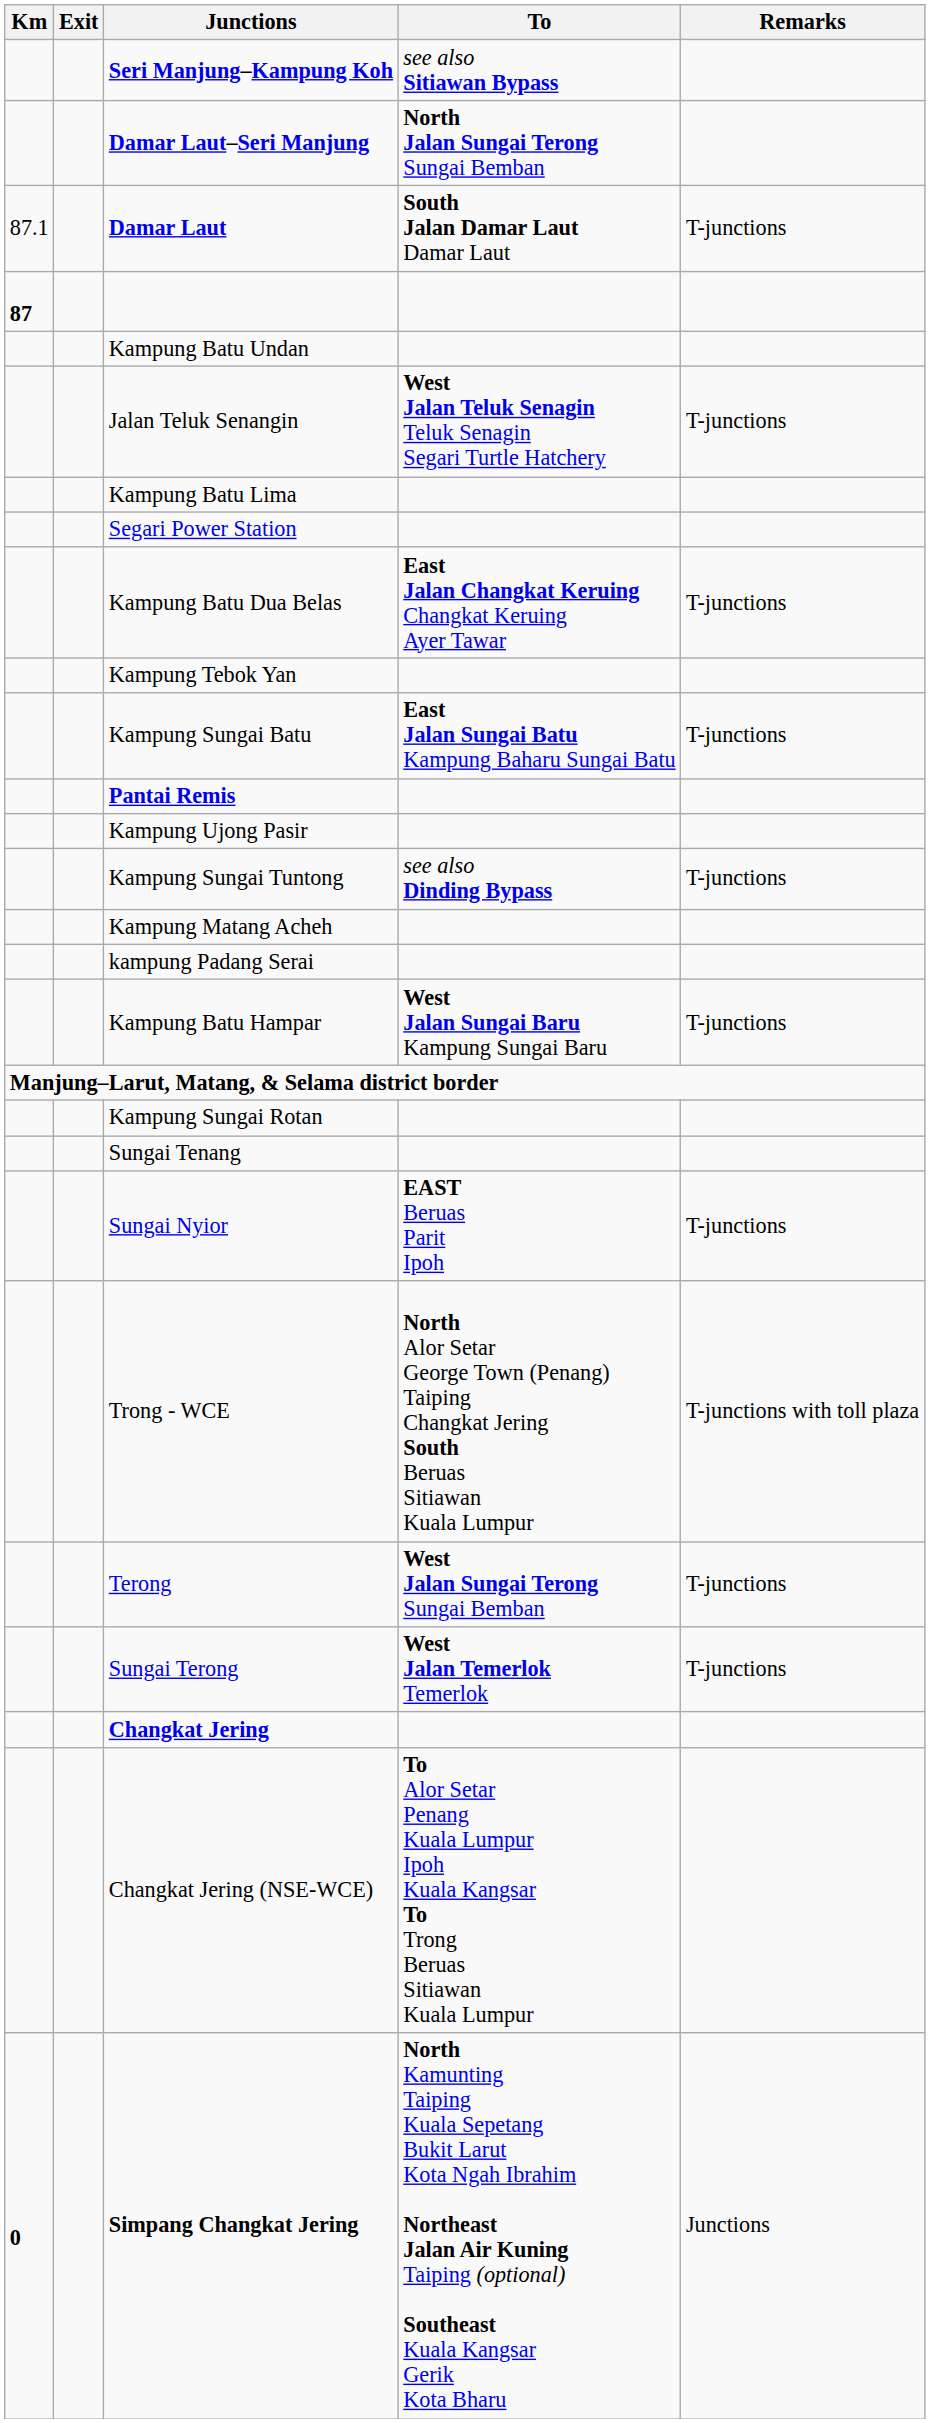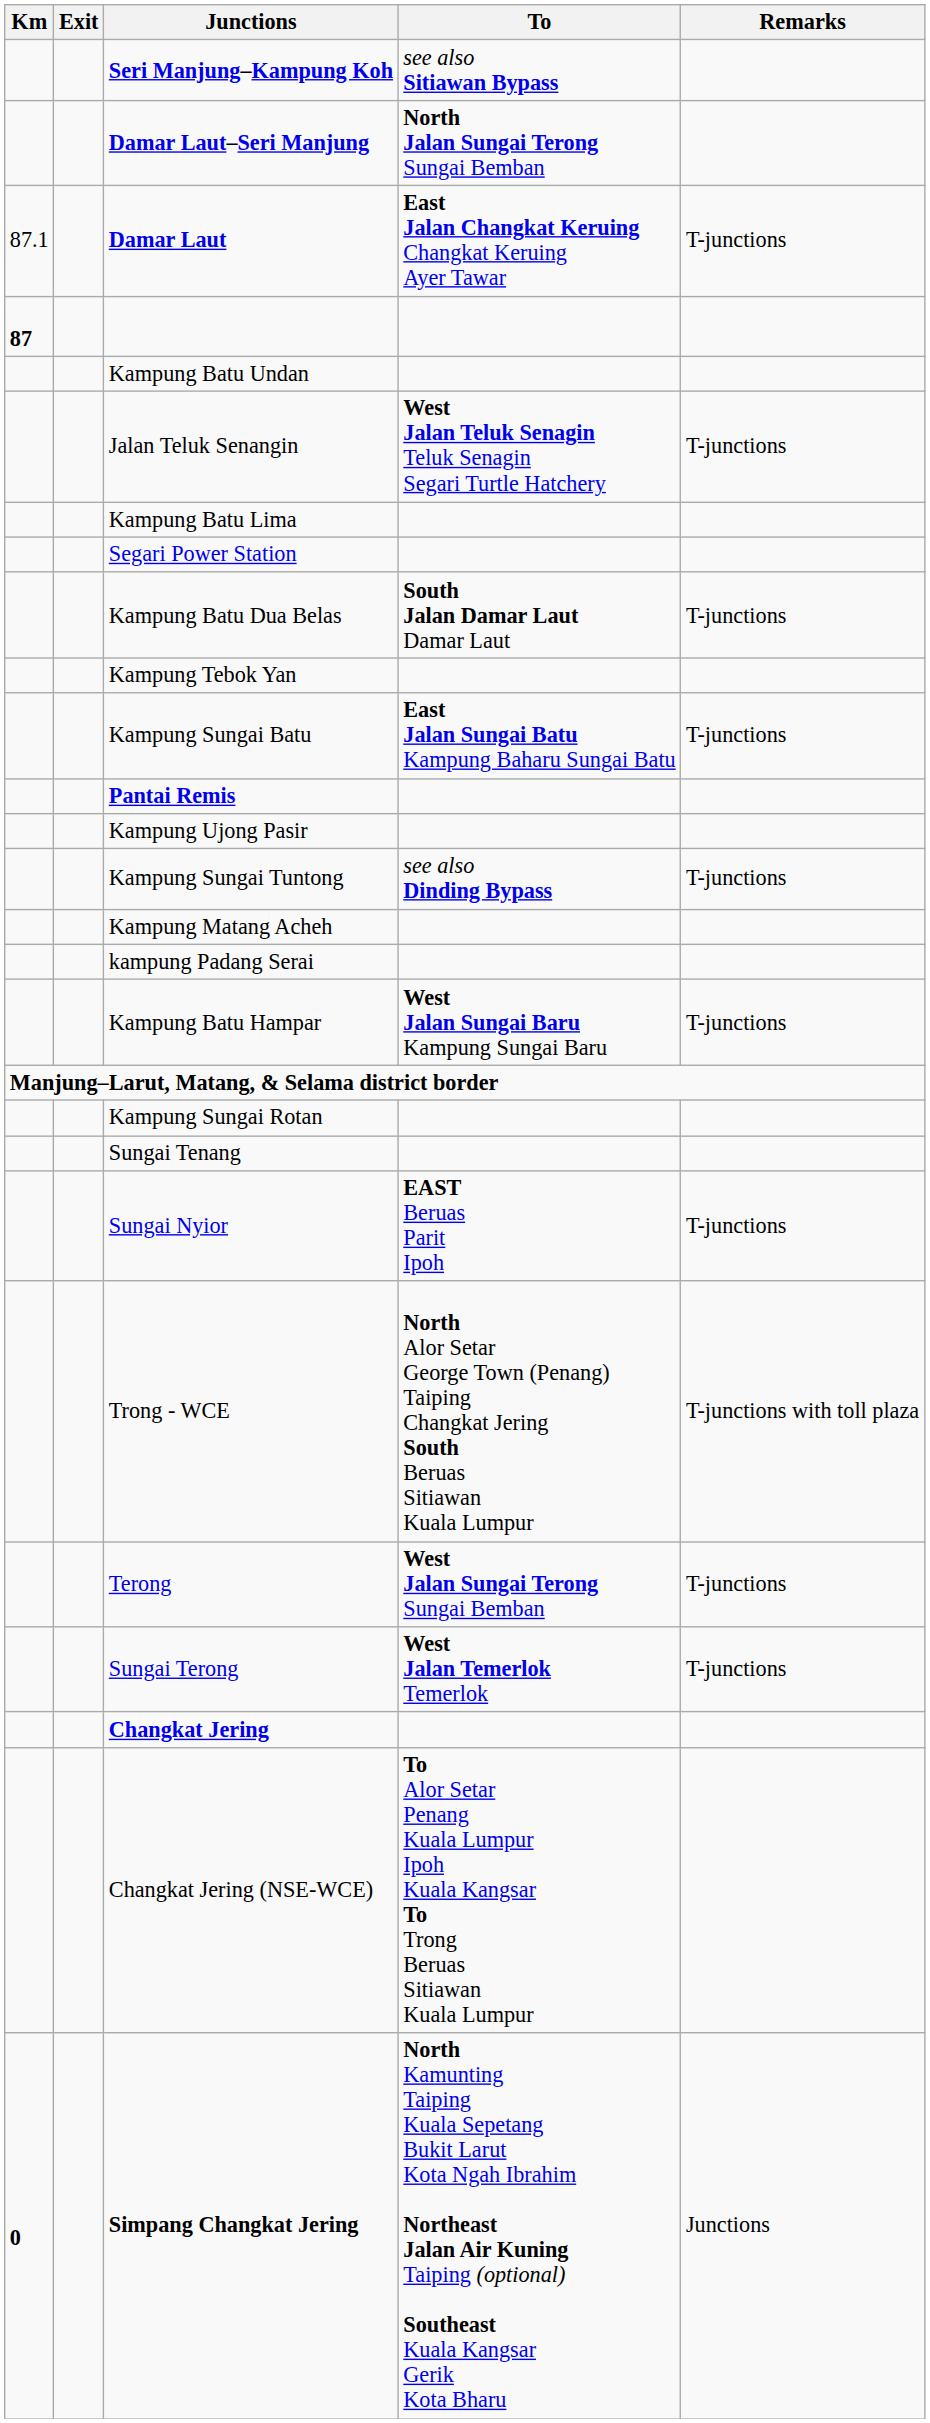Damar Laut | To: South Jalan Damar Laut Damar Laut -> East Jalan Changkat Keruing Changkat Keruing Ayer Tawar
Kampung Batu Dua Belas | To: East Jalan Changkat Keruing Changkat Keruing Ayer Tawar -> South Jalan Damar Laut Damar Laut
